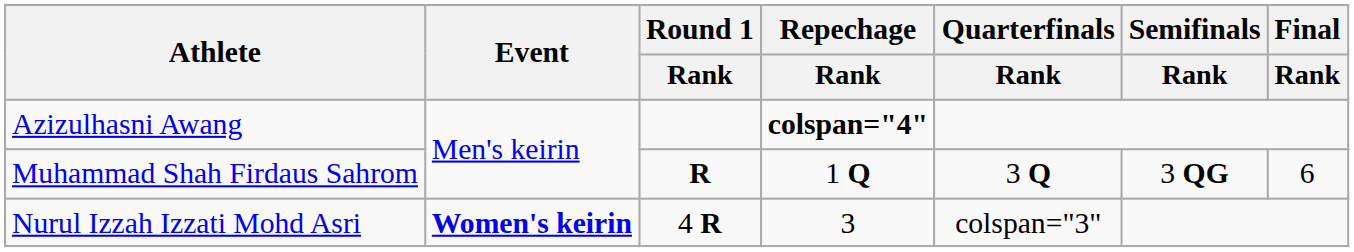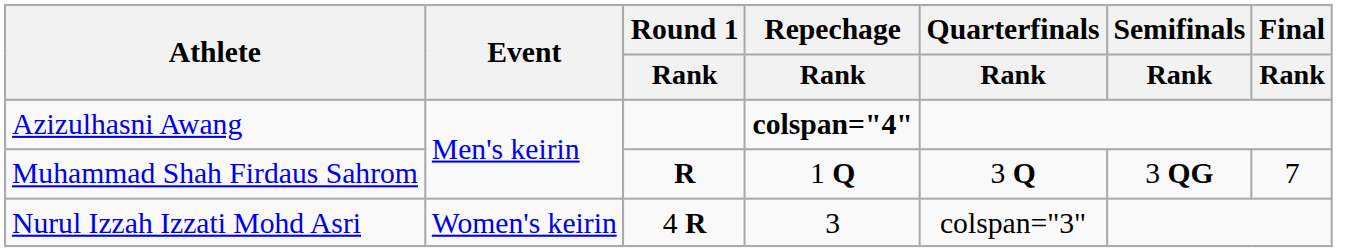Muhammad Shah Firdaus Sahrom | Final / Rank: 6 -> 7
Nurul Izzah Izzati Mohd Asri | Event: bold -> normal
